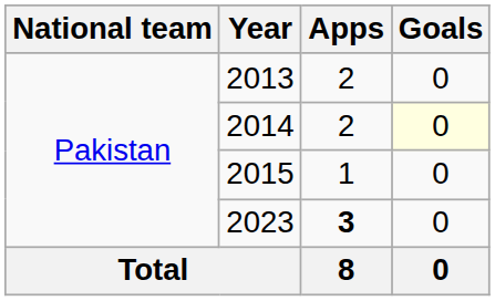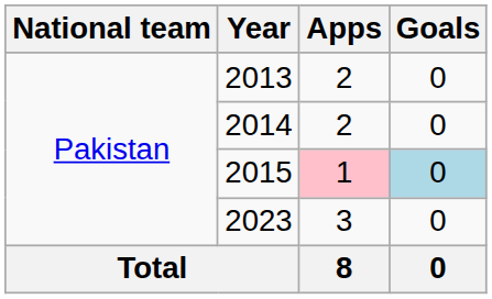2014 | Goals: lightyellow background -> no background
2015 | Apps: no background -> pink background
2015 | Goals: no background -> lightblue background
2023 | Apps: bold -> normal
